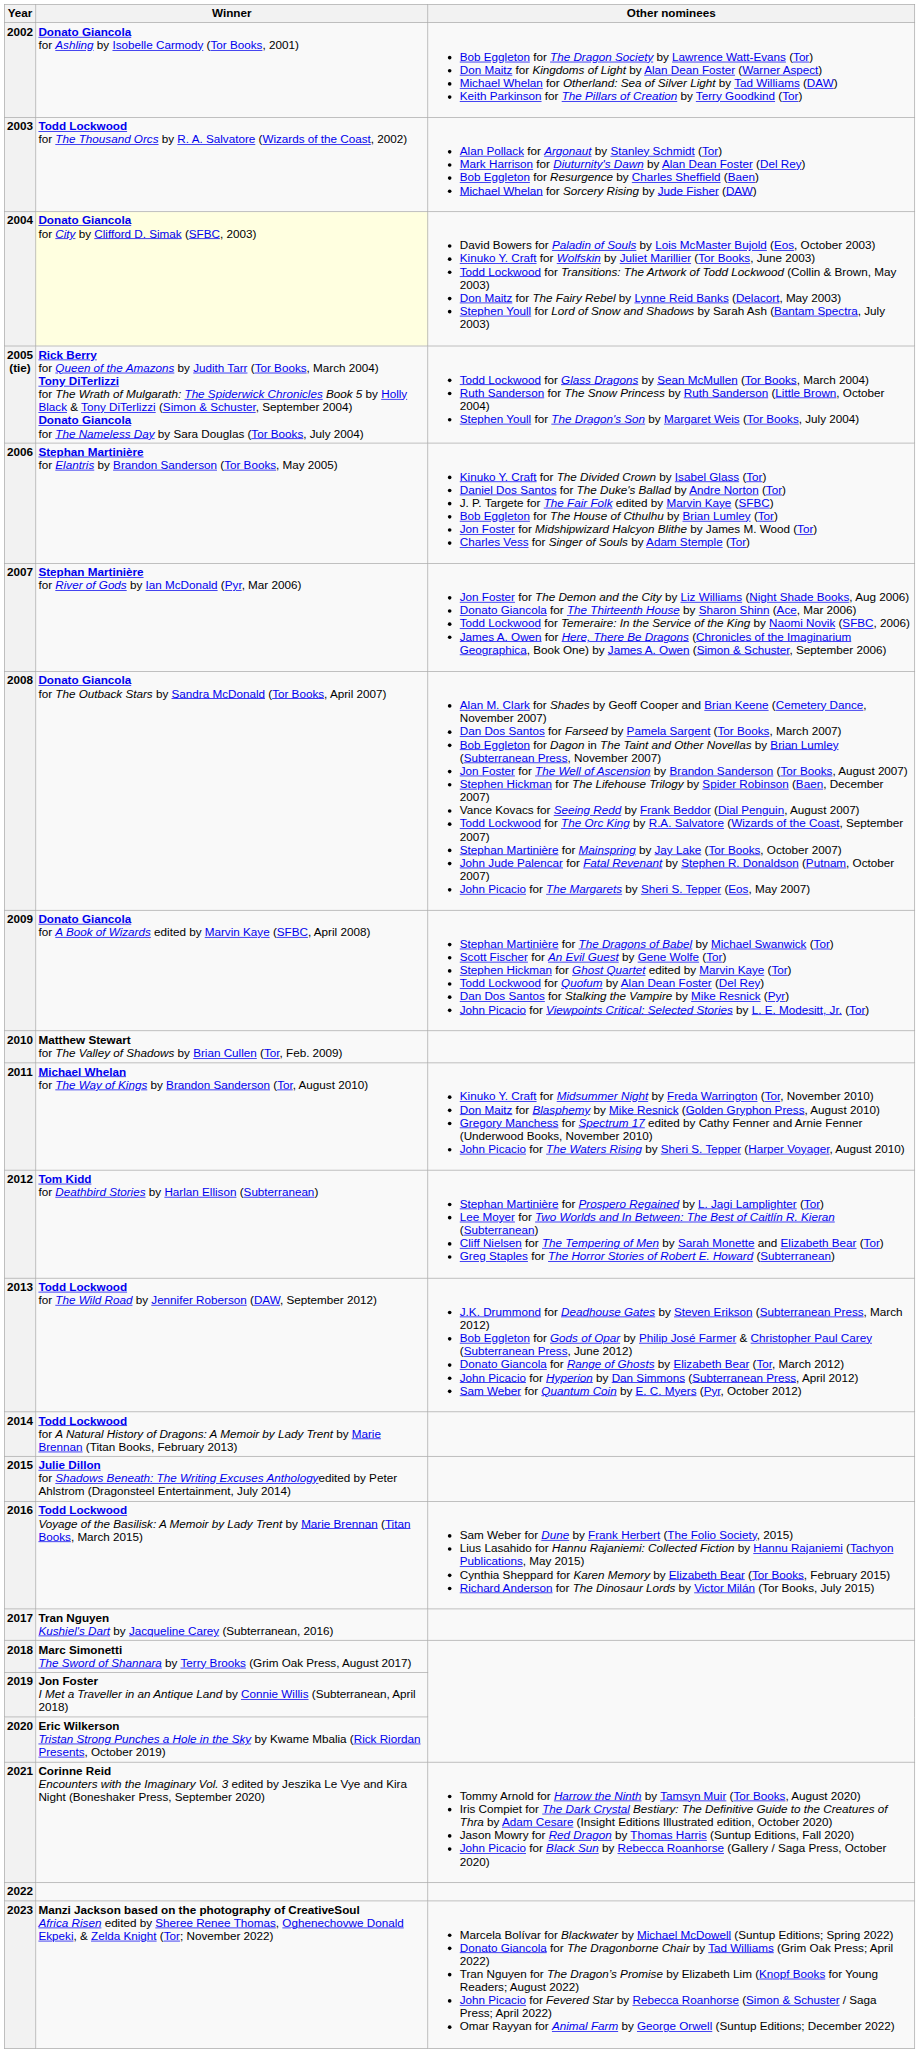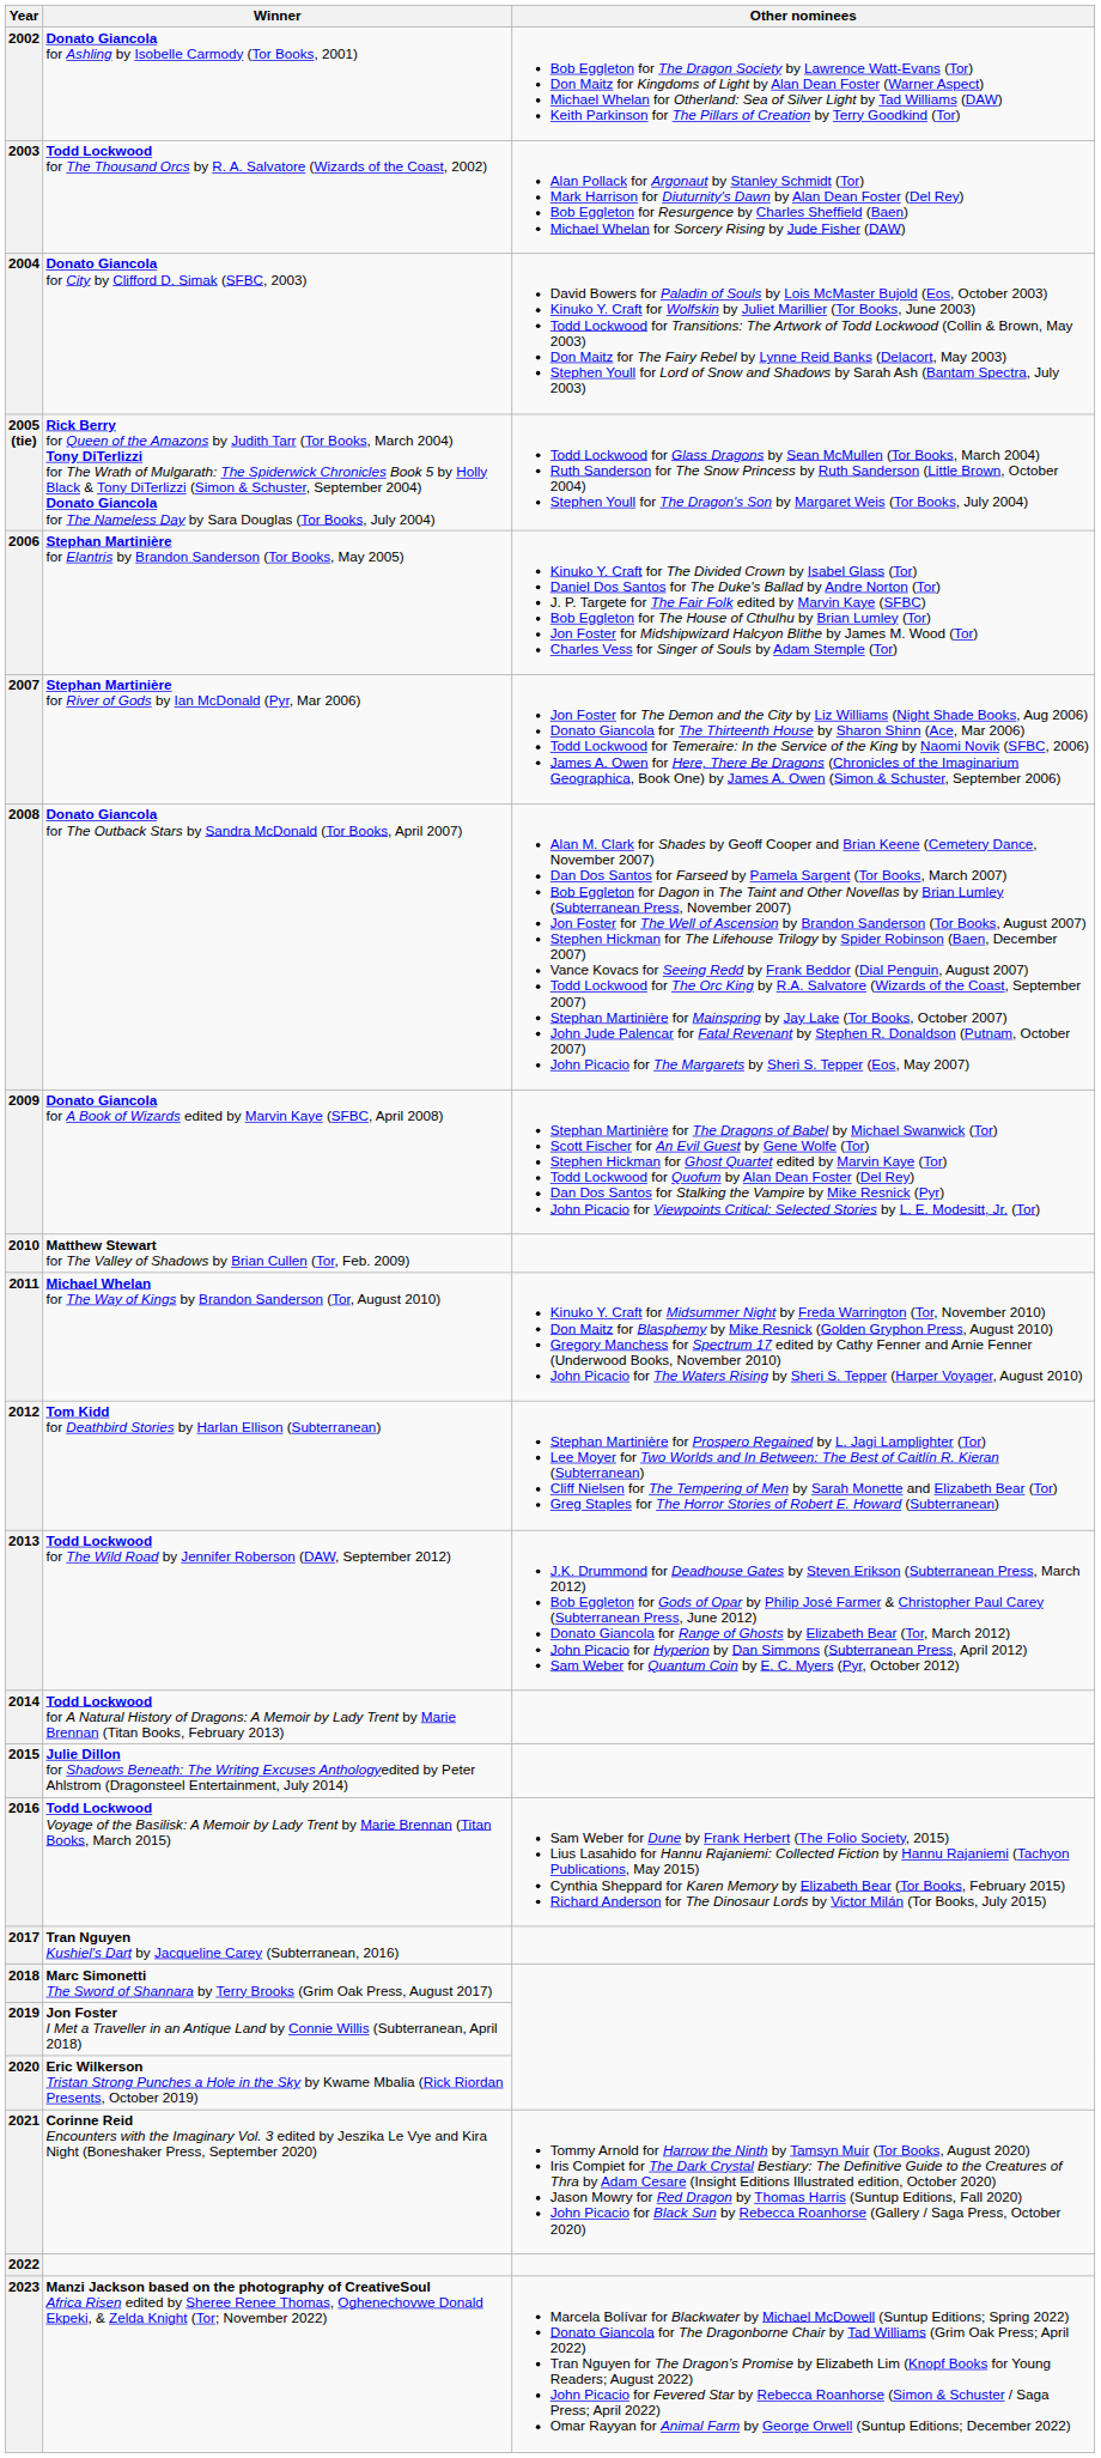2004 | Winner: lightyellow background -> no background
